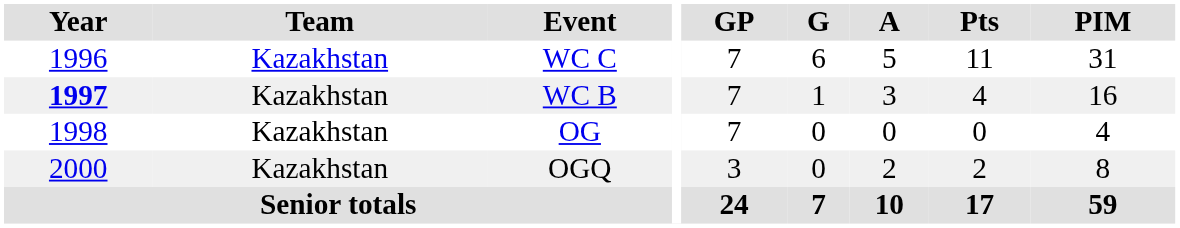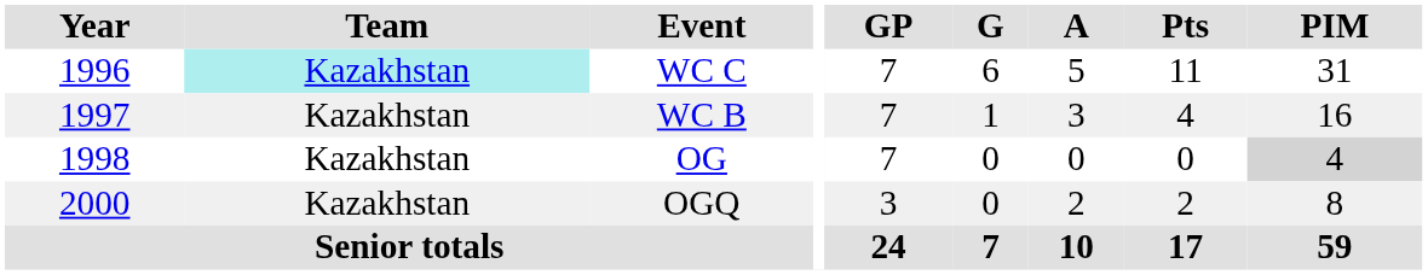WC C | Team: no background -> paleturquoise background
WC B | Year: bold -> normal
OG | PIM: no background -> lightgrey background
